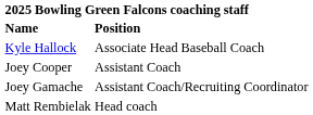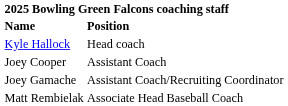Kyle Hallock | Position: Associate Head Baseball Coach -> Head coach
Matt Rembielak | Position: Head coach -> Associate Head Baseball Coach
